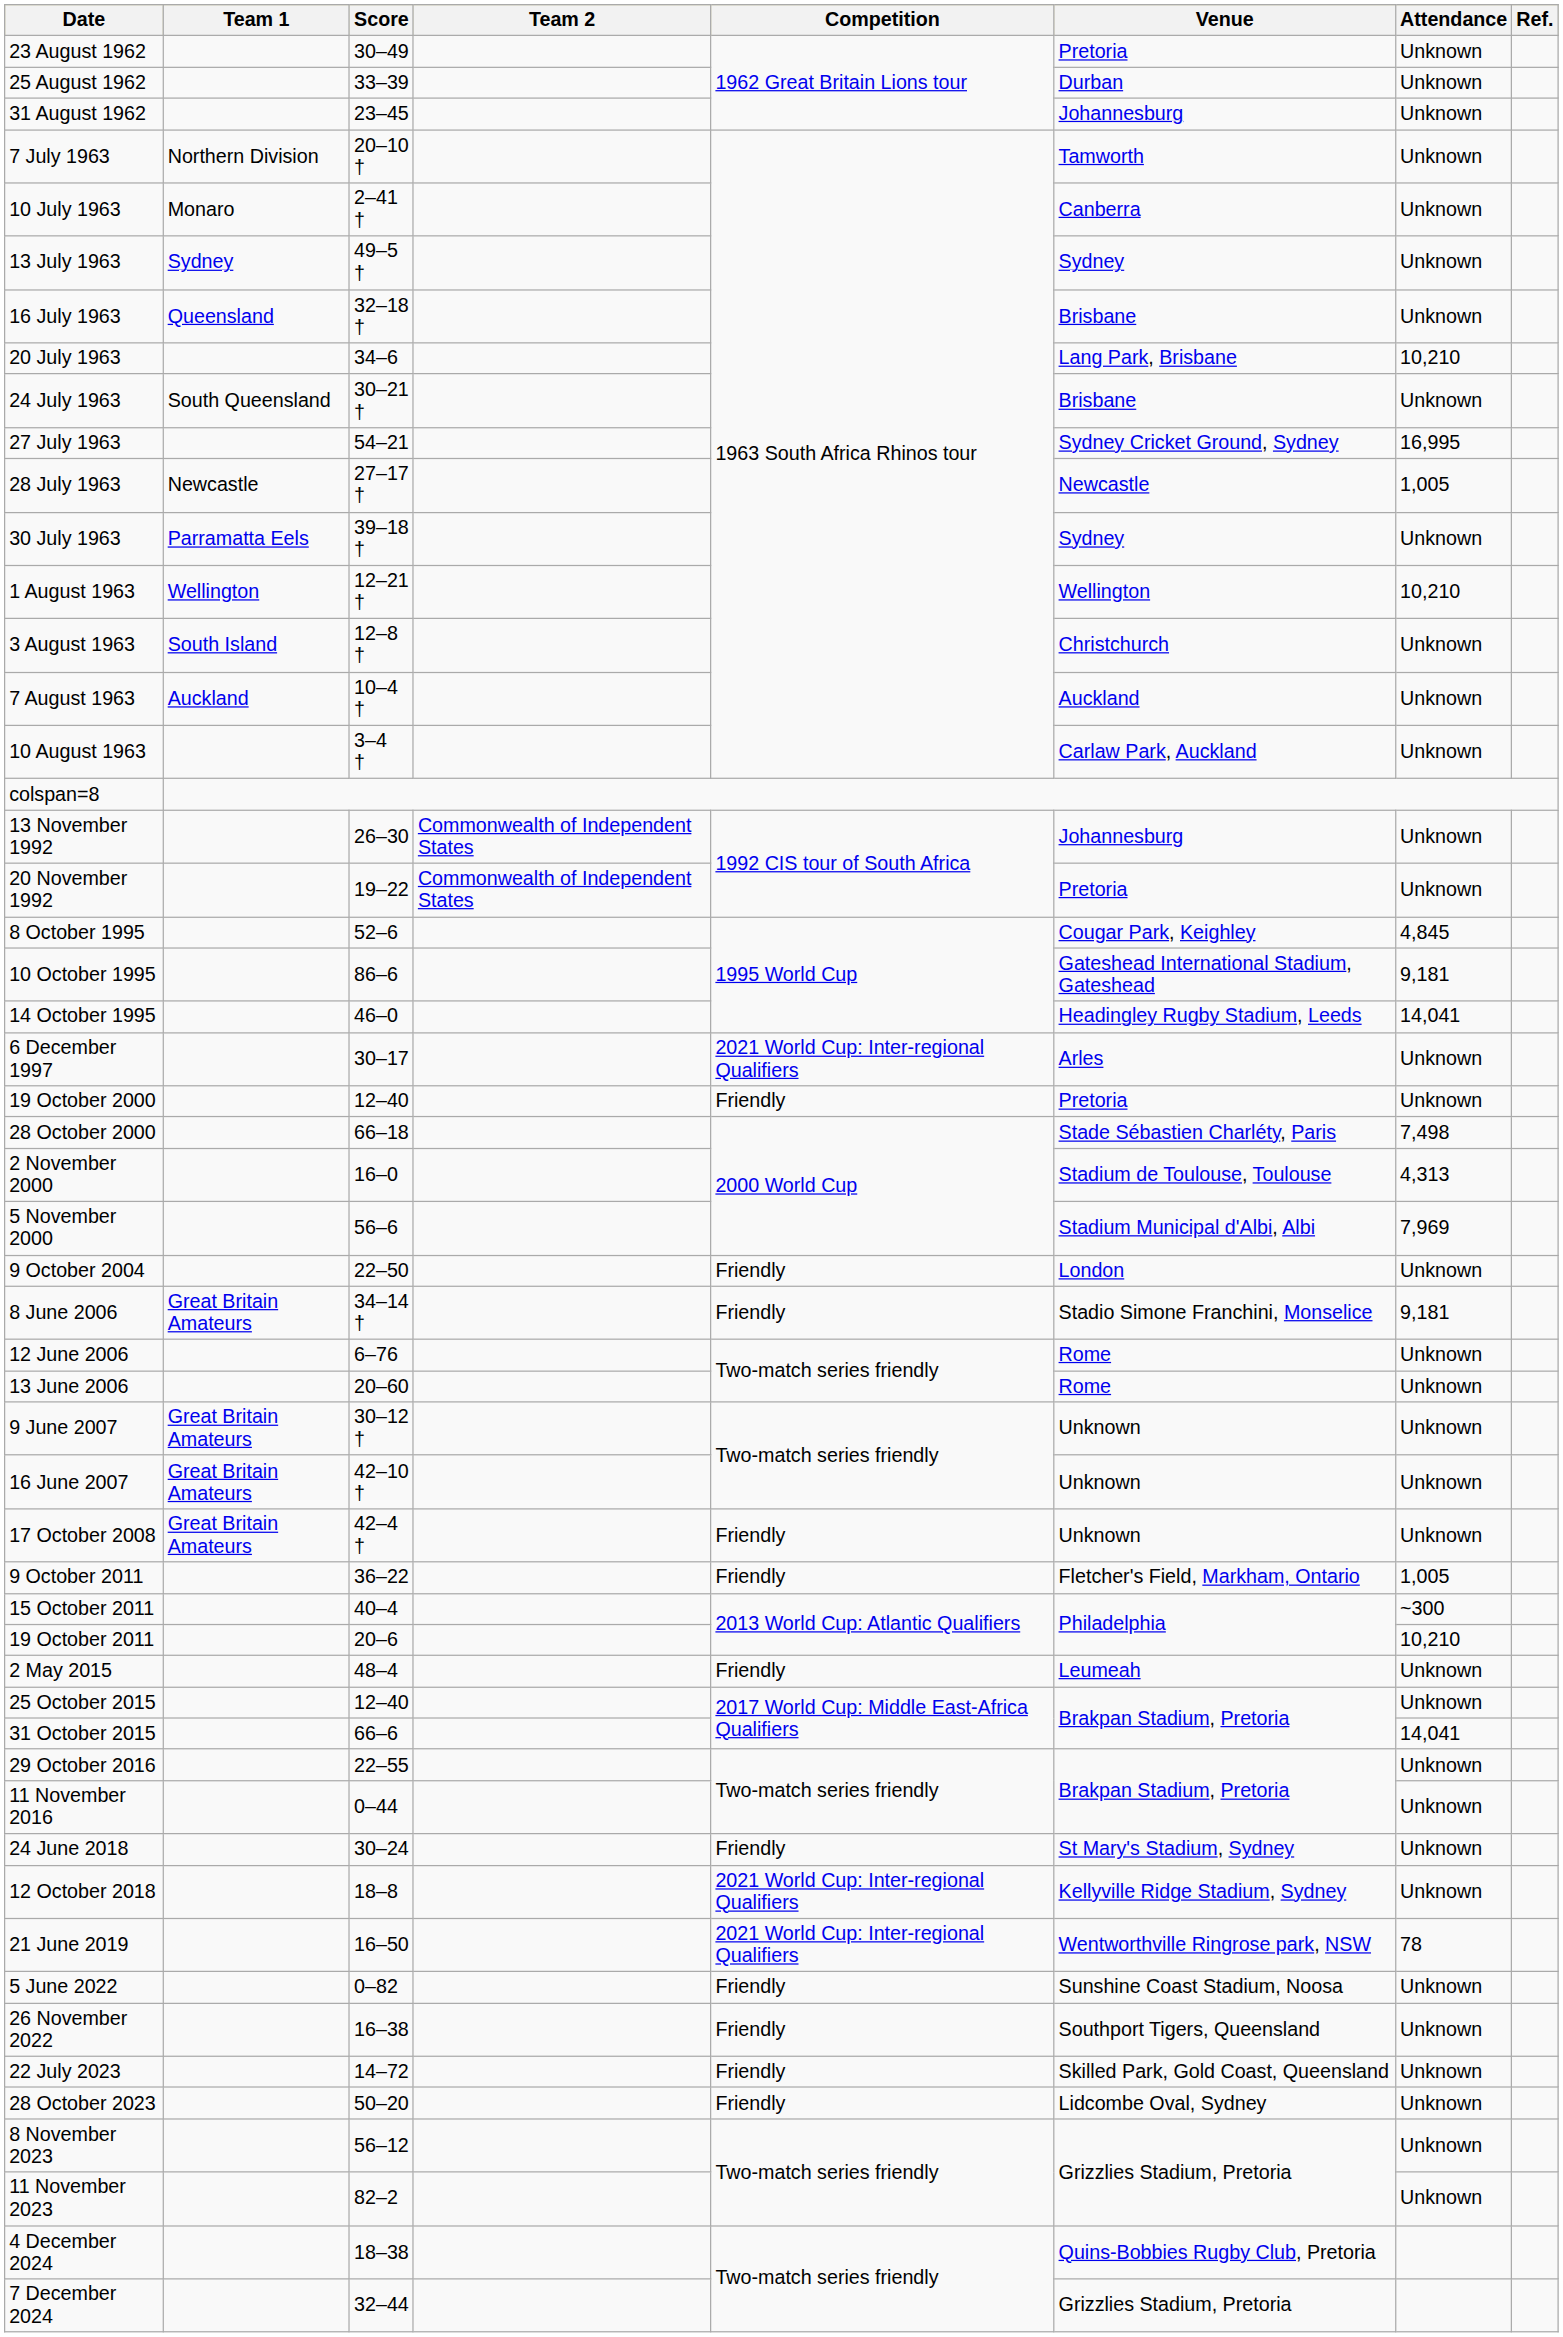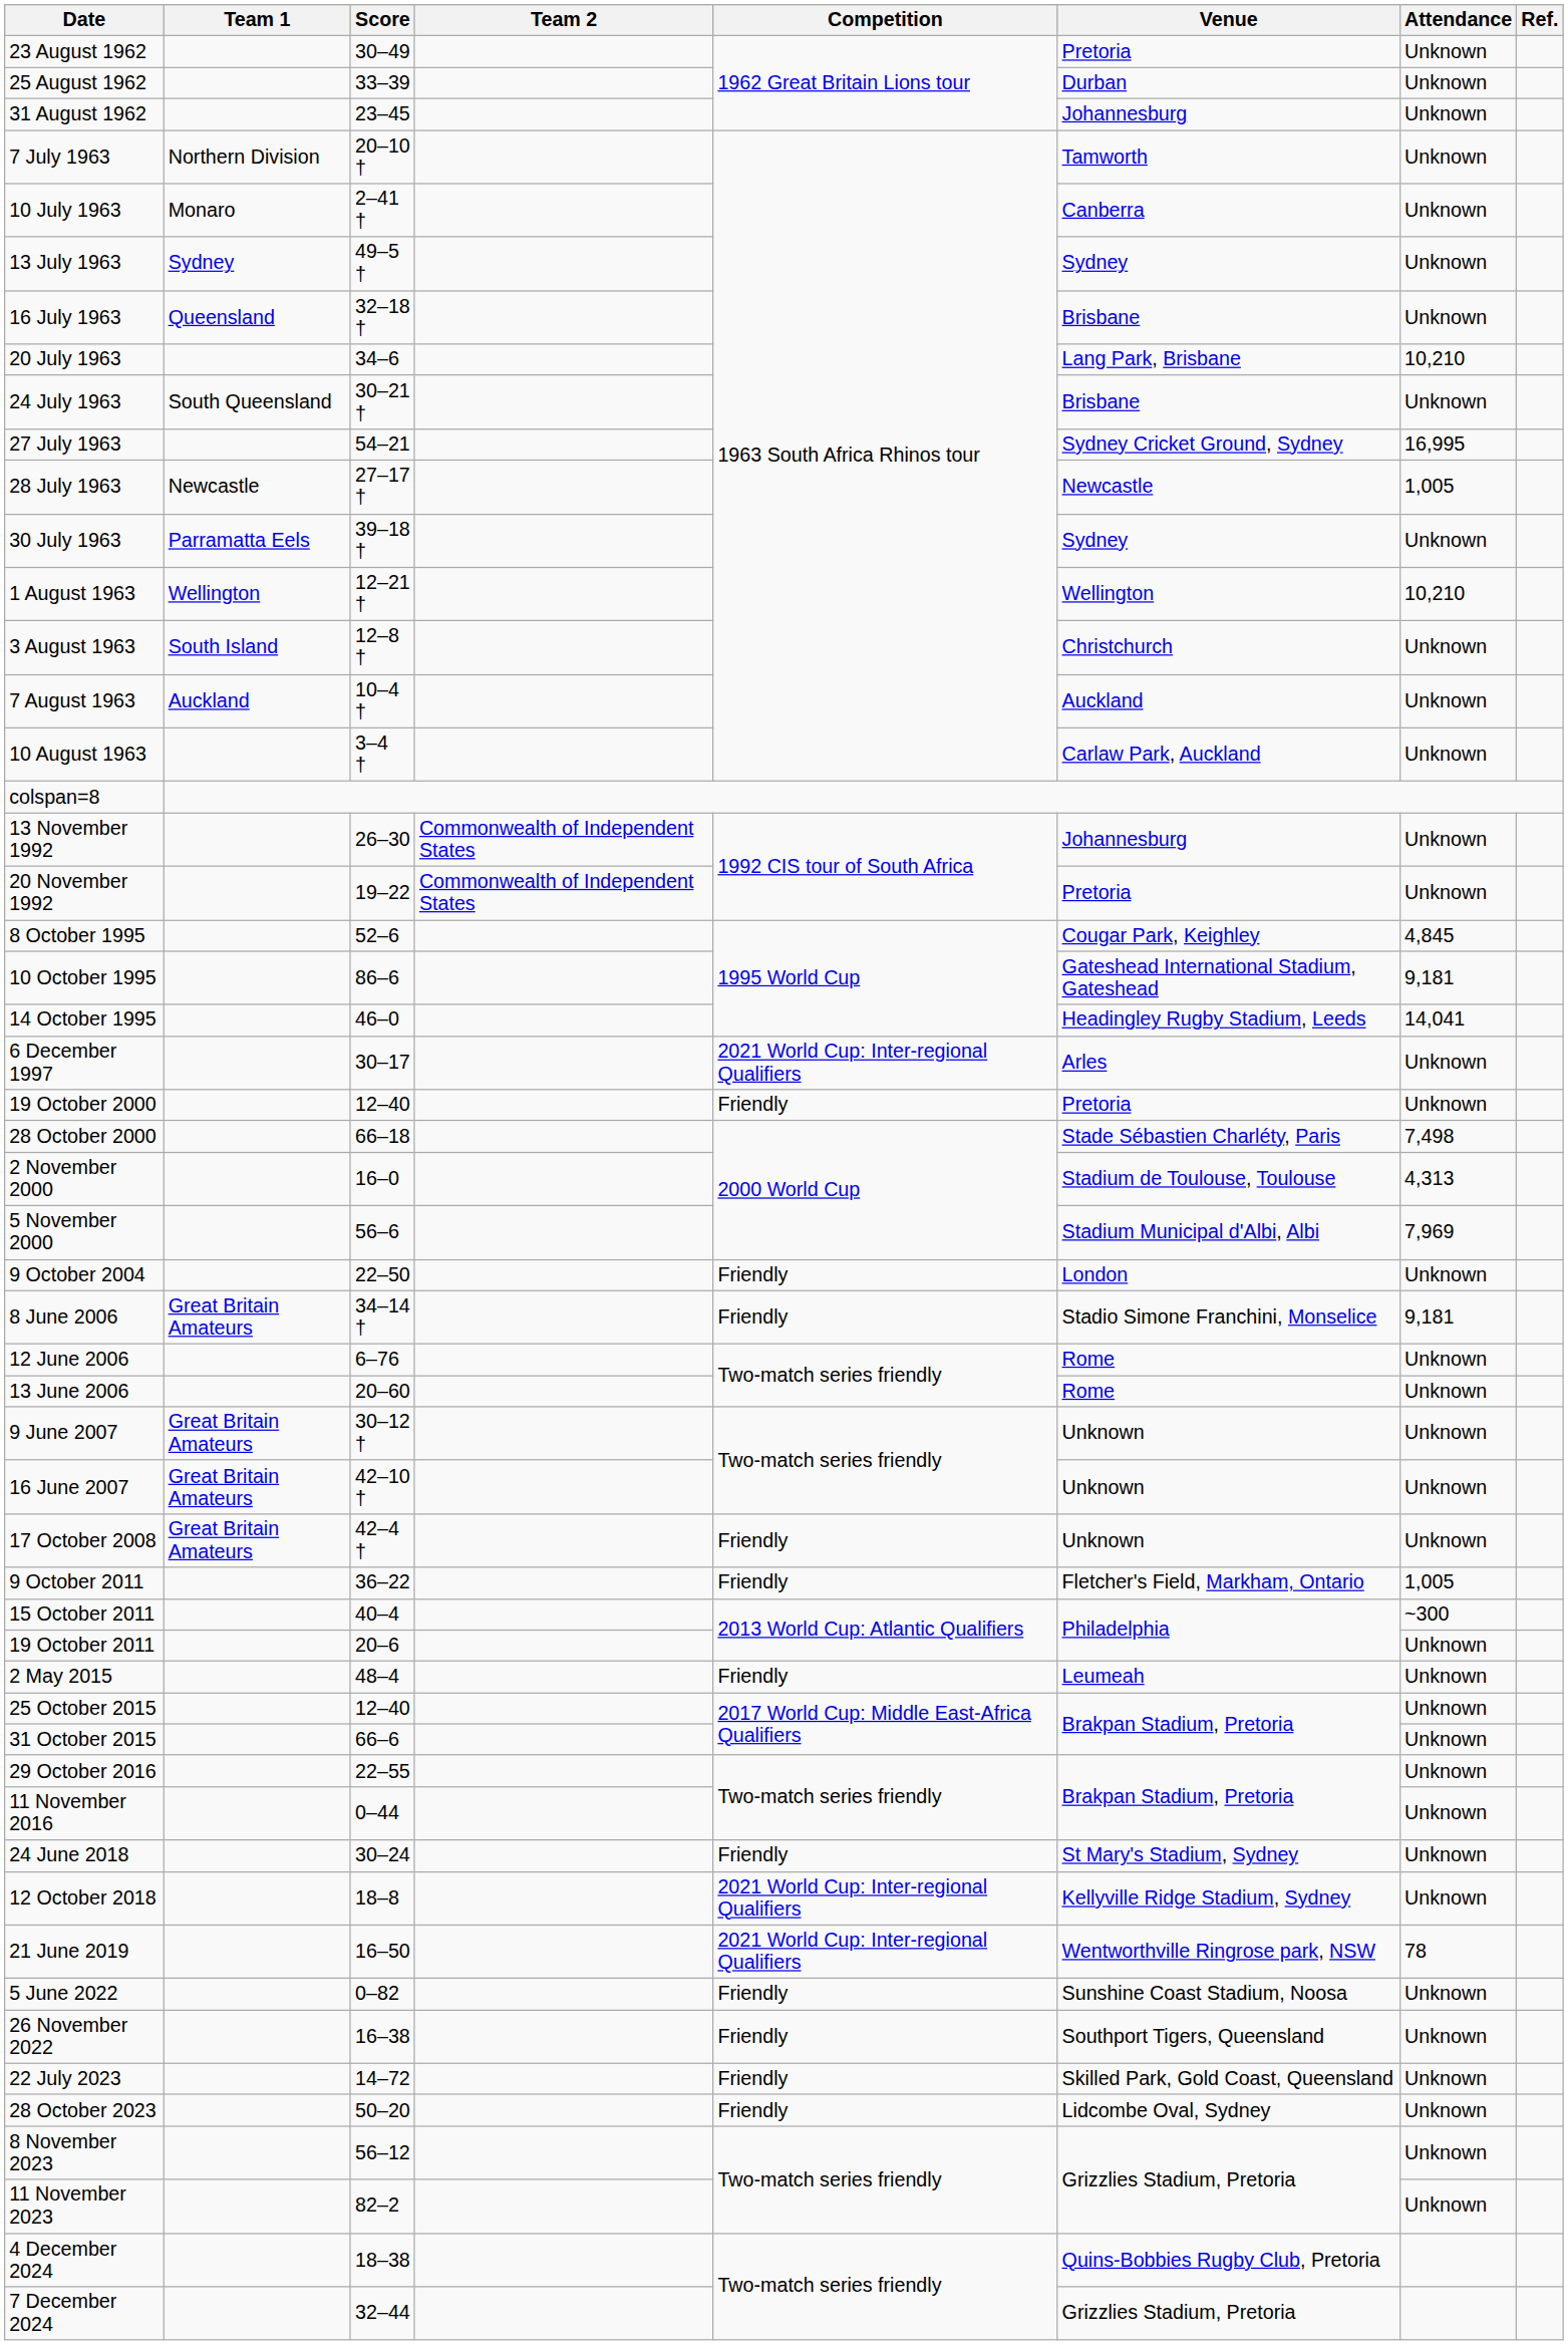19 October 2011 | Attendance: 10,210 -> Unknown
31 October 2015 | Attendance: 14,041 -> Unknown
